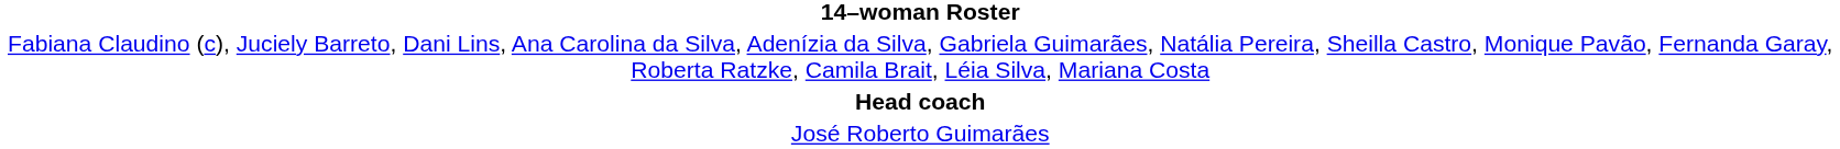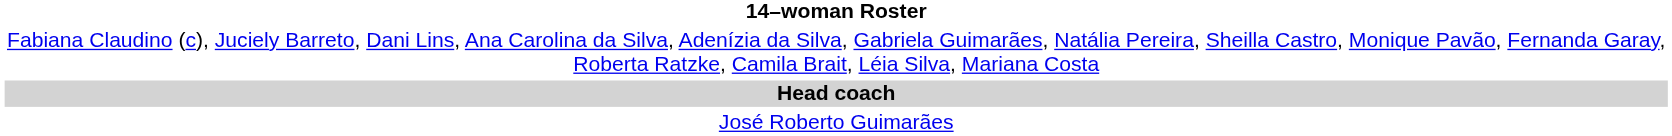row 3 | column 1: no background -> lightgrey background
